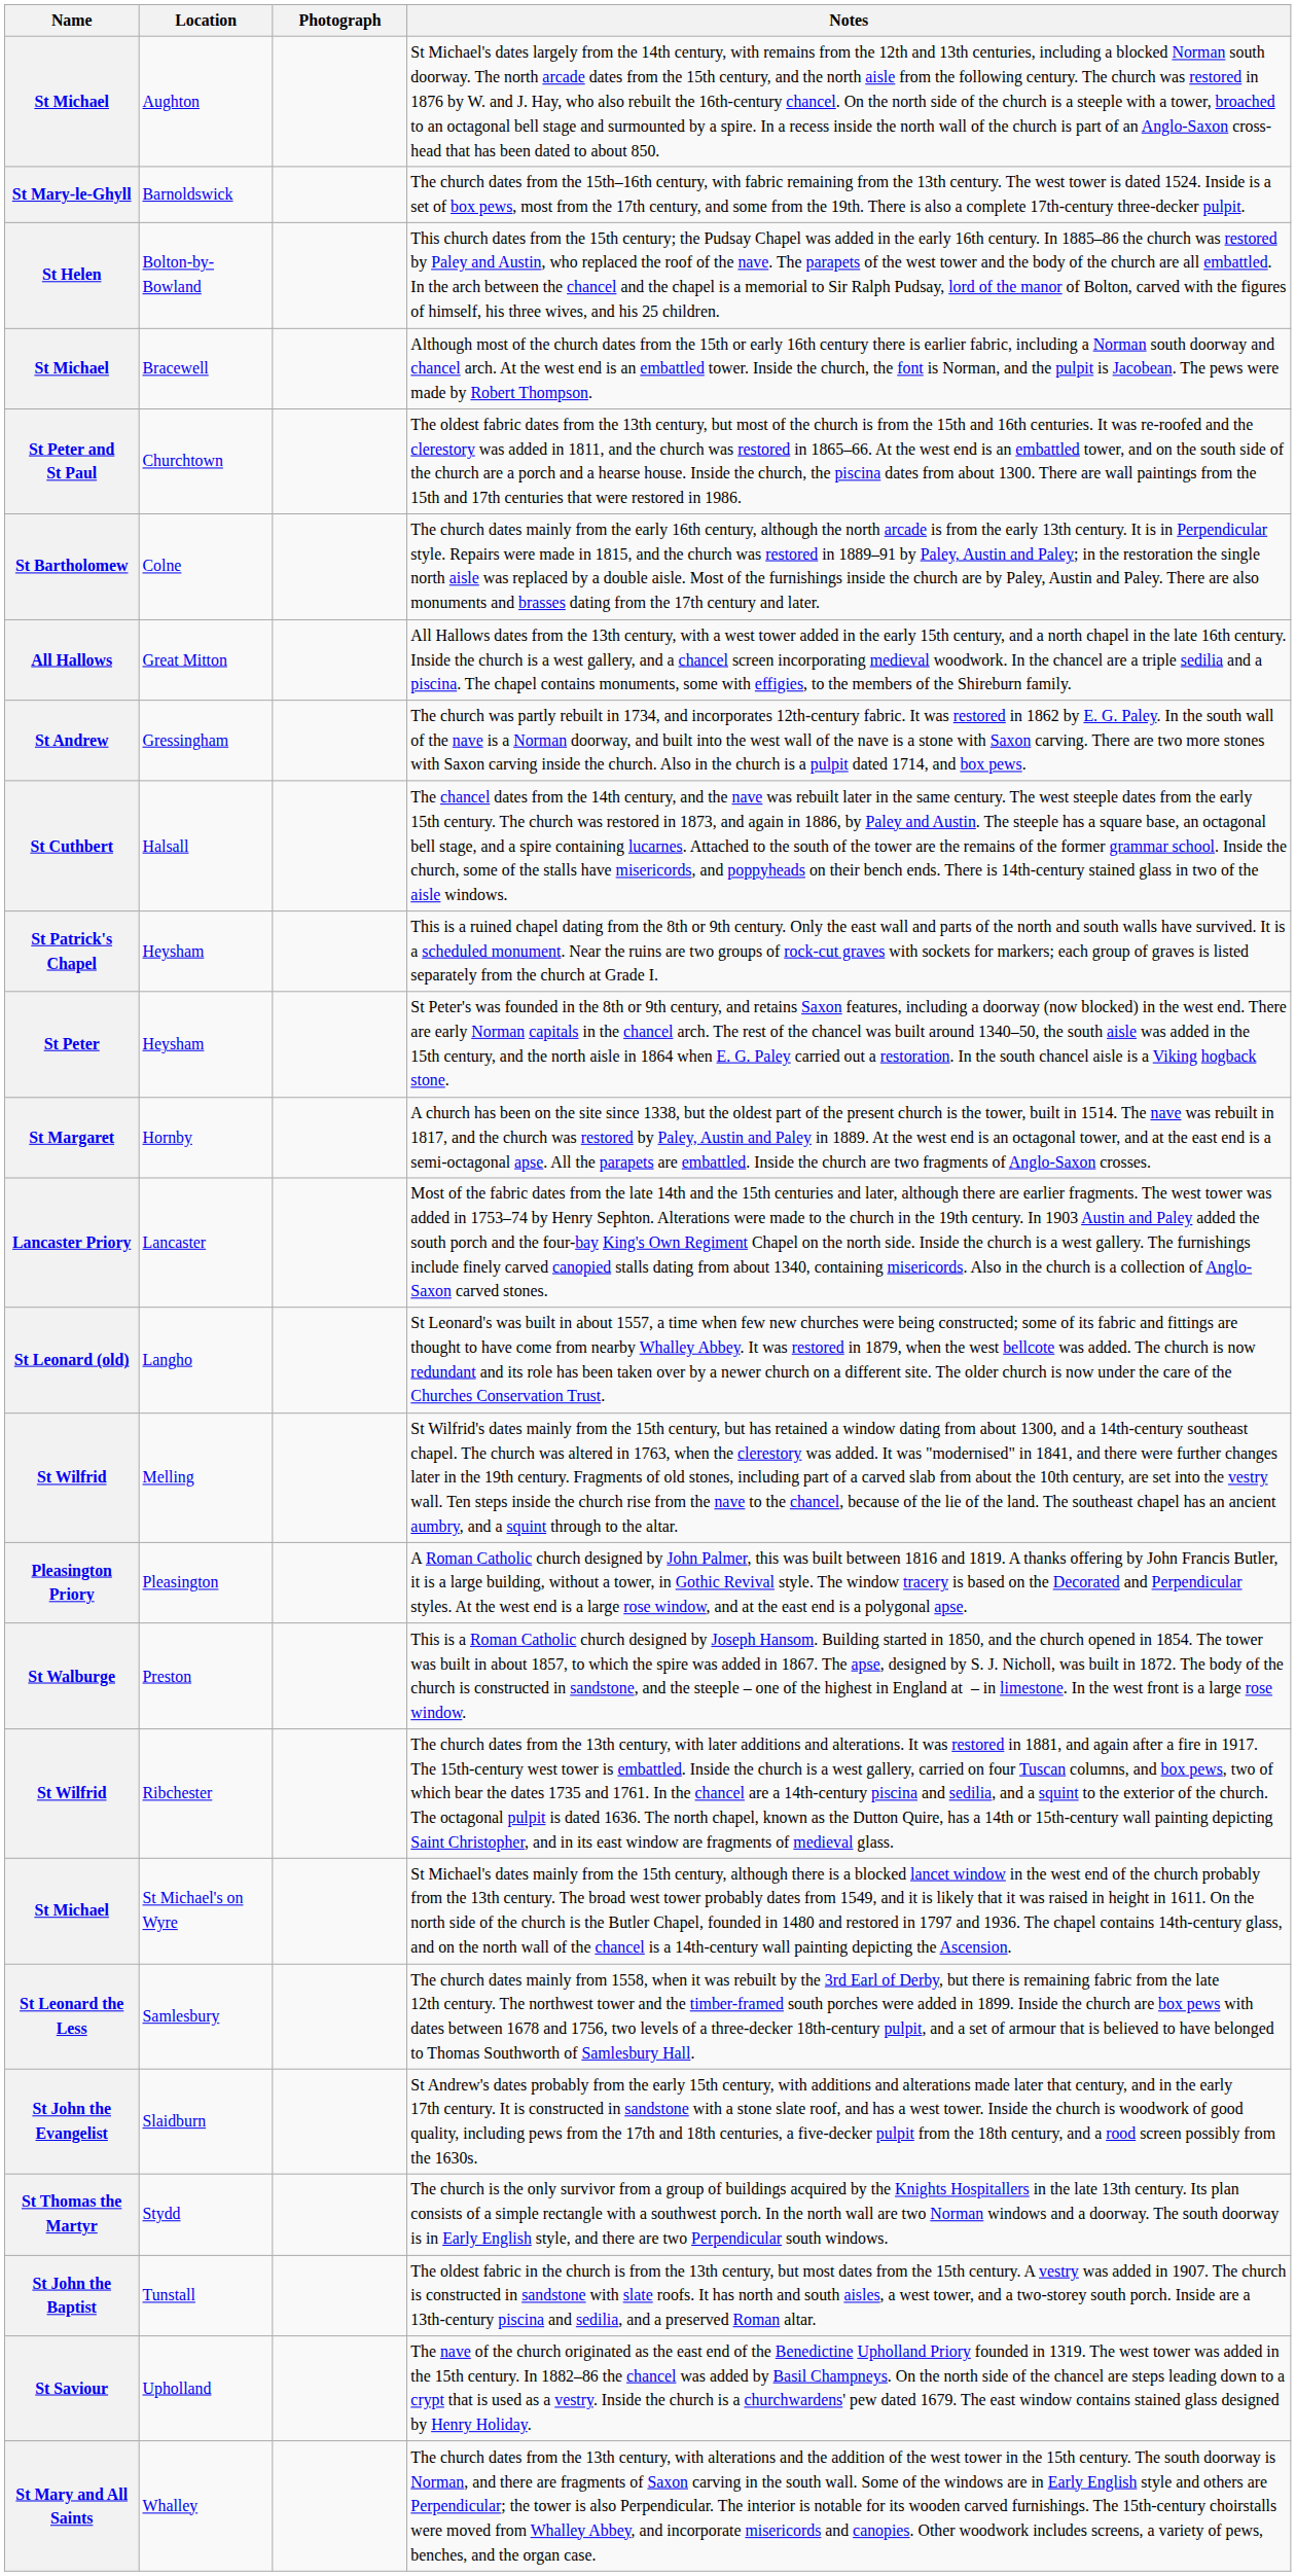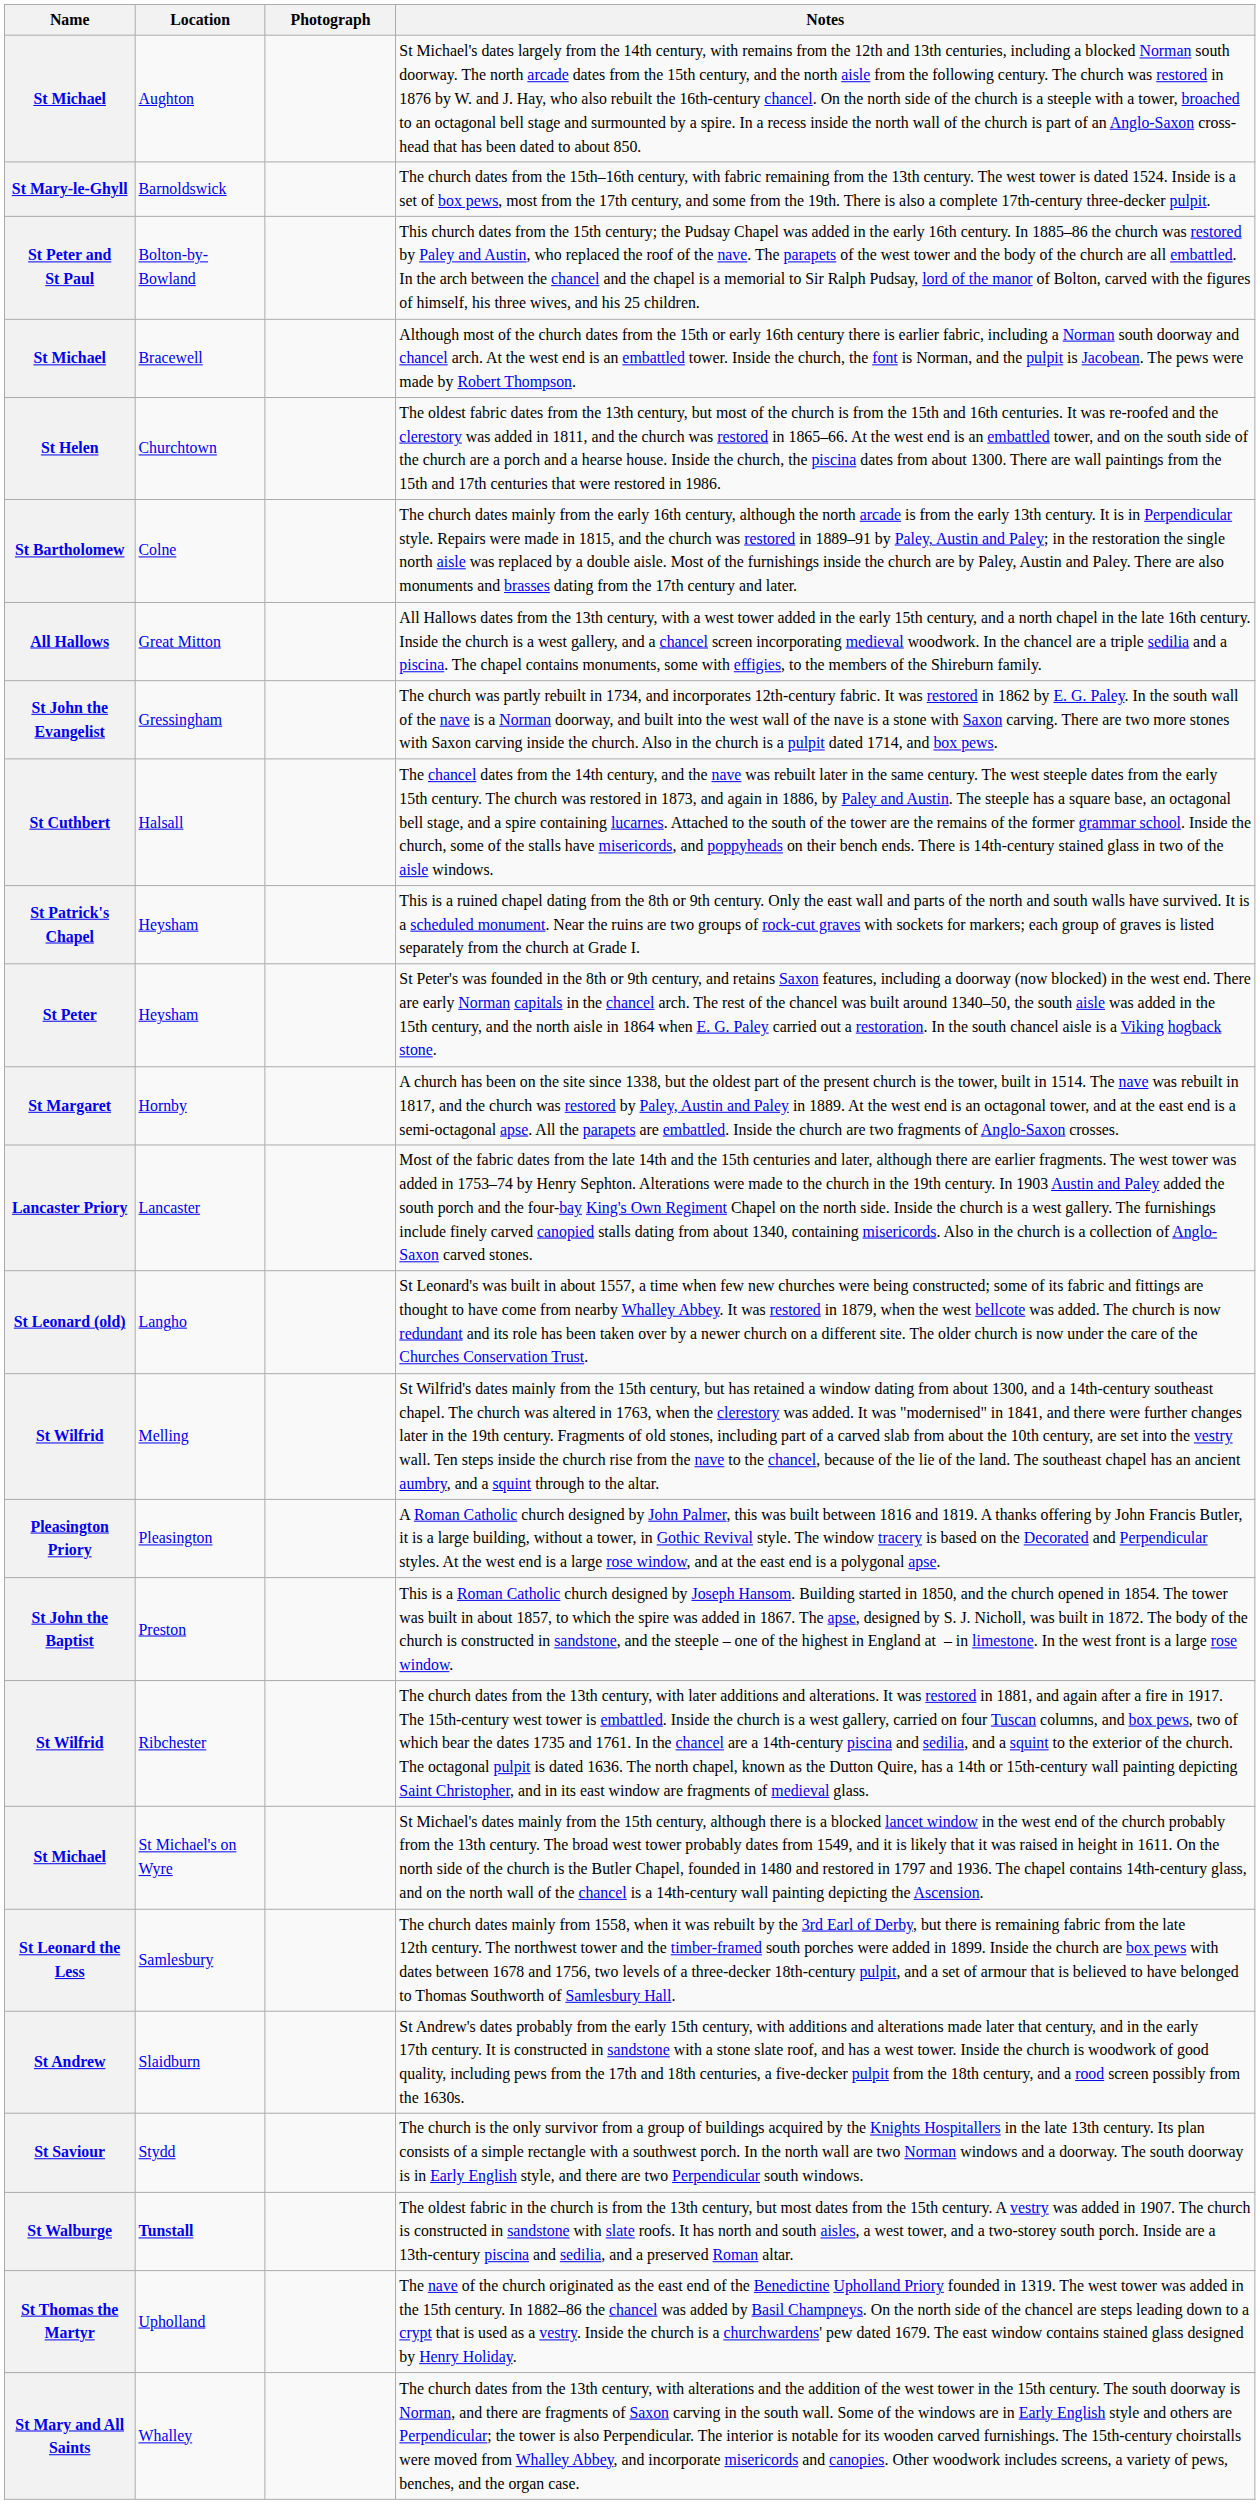row 4 | Name: St Helen -> St Peter and St Paul
row 6 | Name: St Peter and St Paul -> St Helen
row 9 | Name: St Andrew -> St John the Evangelist
row 18 | Name: St Walburge -> St John the Baptist
row 22 | Name: St John the Evangelist -> St Andrew
row 23 | Name: St Thomas the Martyr -> St Saviour
row 24 | Name: St John the Baptist -> St Walburge
row 24 | Location: normal -> bold
row 25 | Name: St Saviour -> St Thomas the Martyr
